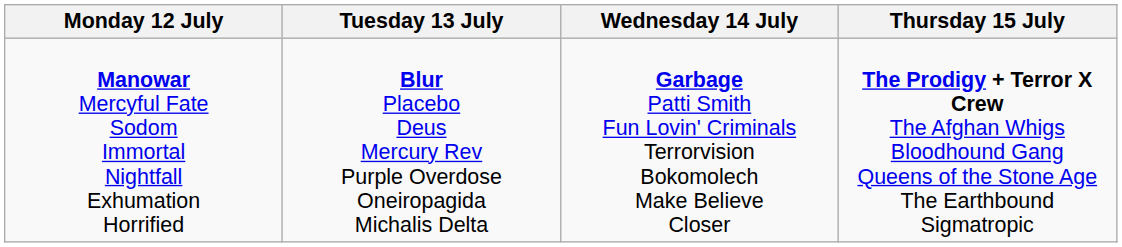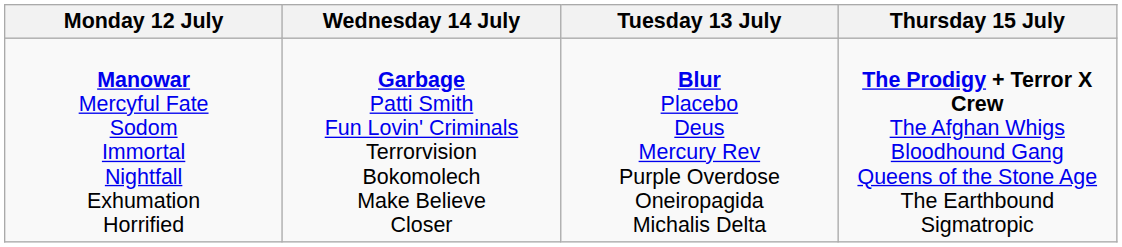columns swapped: Tuesday 13 July <-> Wednesday 14 July
